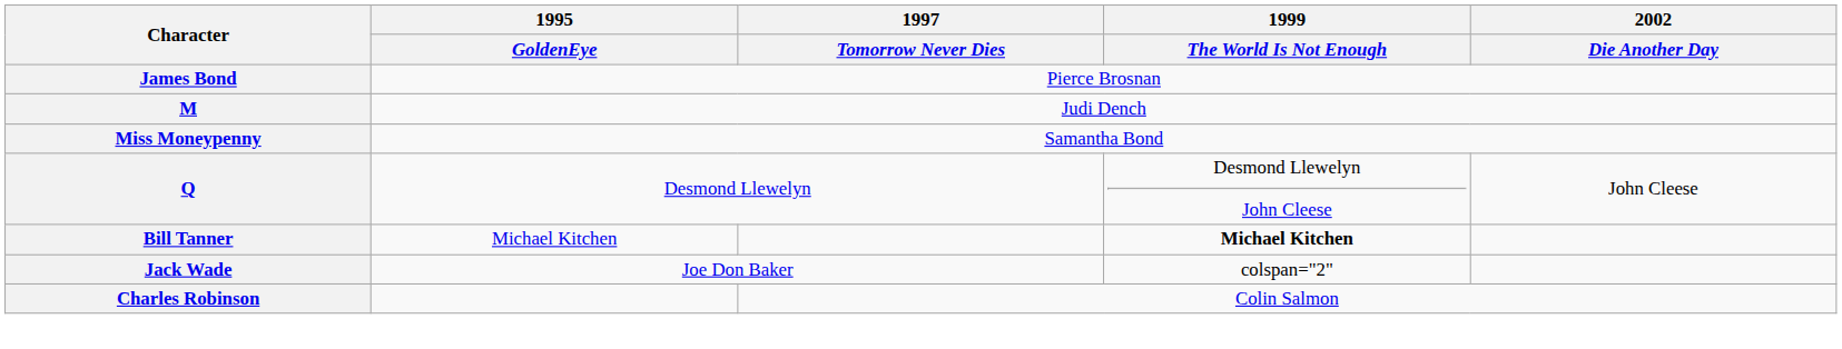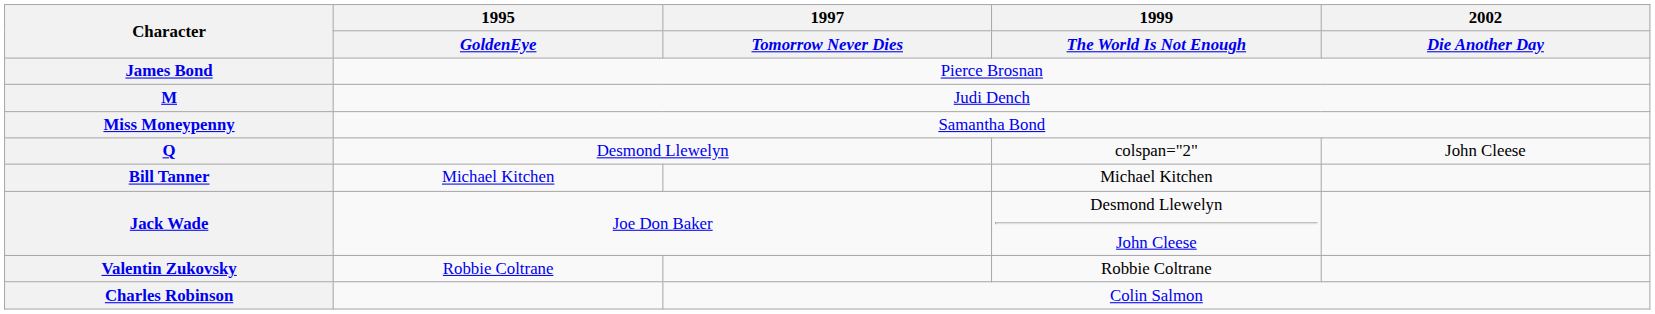Q | 1999 / The World Is Not Enough: Desmond Llewelyn John Cleese -> colspan="2"
Bill Tanner | 1999 / The World Is Not Enough: bold -> normal
Jack Wade | 1999 / The World Is Not Enough: colspan="2" -> Desmond Llewelyn John Cleese
+ row: Valentin Zukovsky | Robbie Coltrane | Robbie Coltrane
